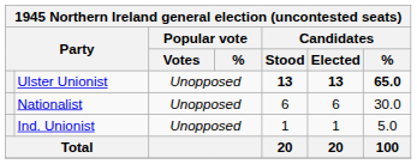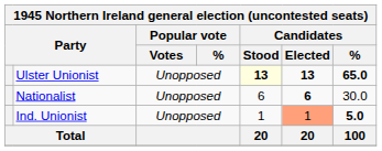Ulster Unionist | Candidates / Stood: no background -> lightyellow background
Nationalist | Candidates / Elected: normal -> bold
Ind. Unionist | Candidates / Elected: no background -> lightsalmon background
Ind. Unionist | Candidates / %: normal -> bold
